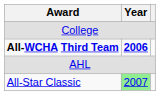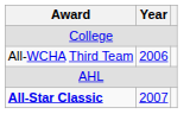All-WCHA Third Team | Award: bold -> normal
All-WCHA Third Team | Year: bold -> normal
All-Star Classic | Award: normal -> bold
All-Star Classic | Year: lightgreen background -> no background
